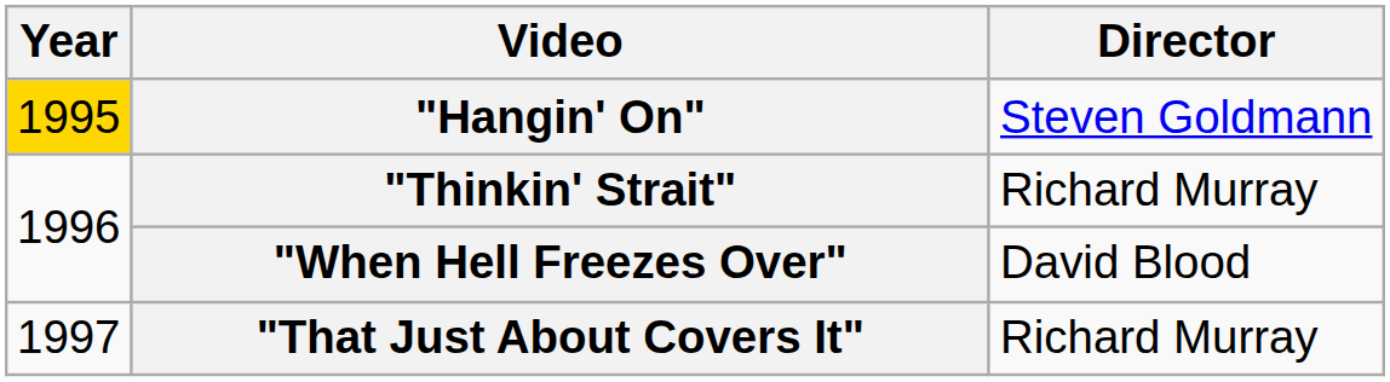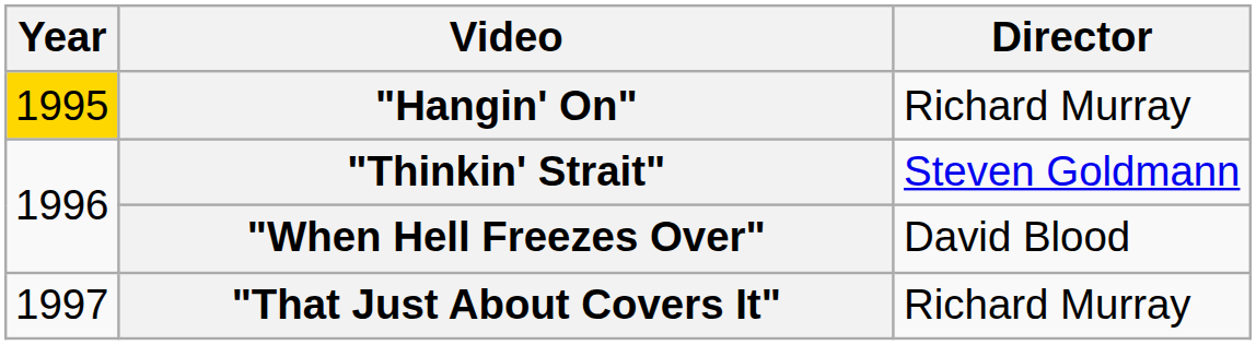"Hangin' On" | Director: Steven Goldmann -> Richard Murray
"Thinkin' Strait" | Director: Richard Murray -> Steven Goldmann
